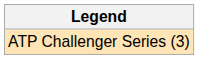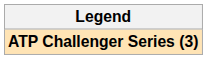row 2 | column 1: normal -> bold
